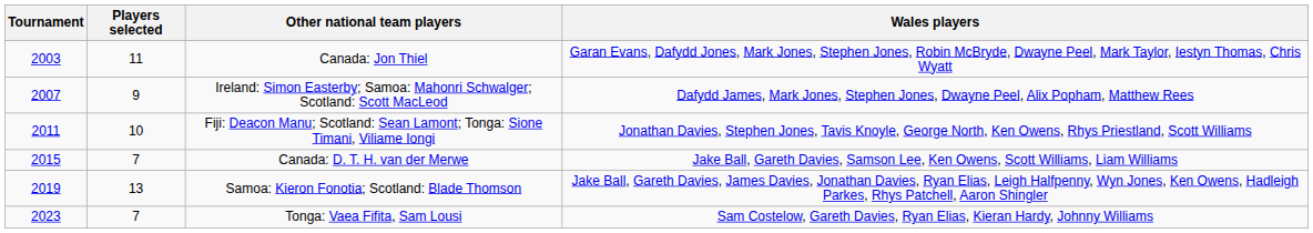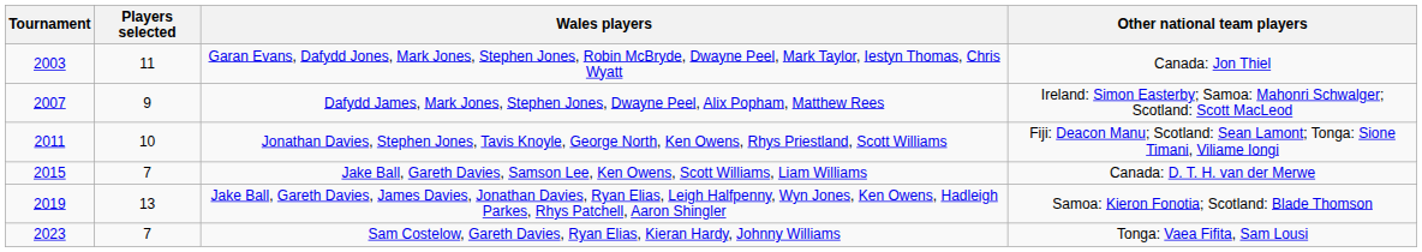columns swapped: Wales players <-> Other national team players
